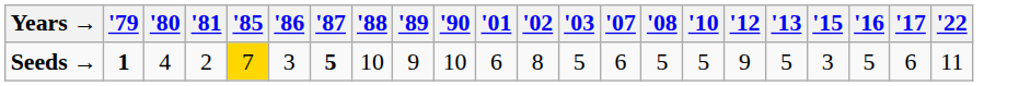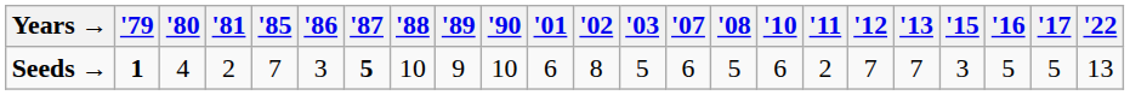+ column: '11 | 2
Seeds → | '85: gold background -> no background
Seeds → | '10: 5 -> 6
Seeds → | '12: 9 -> 7
Seeds → | '13: 5 -> 7
Seeds → | '17: 6 -> 5
Seeds → | '22: 11 -> 13
